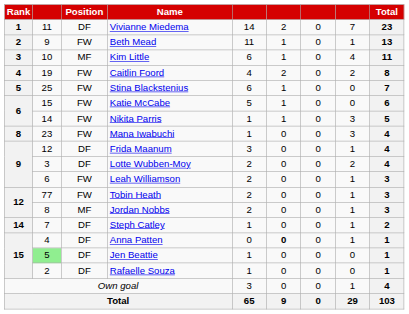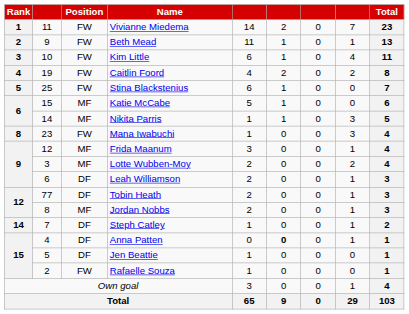Vivianne Miedema | Position: DF -> FW
Kim Little | Position: MF -> FW
Katie McCabe | Position: FW -> MF
Nikita Parris | Position: FW -> MF
Frida Maanum | Position: DF -> MF
Lotte Wubben-Moy | Position: DF -> MF
Leah Williamson | Position: FW -> DF
Tobin Heath | Position: FW -> DF
Jen Beattie | column 2: lightgreen background -> no background
Rafaelle Souza | Position: DF -> FW
